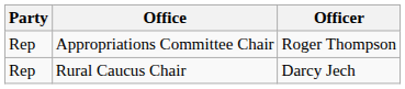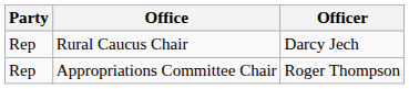rows swapped: Appropriations Committee Chair <-> Rural Caucus Chair
